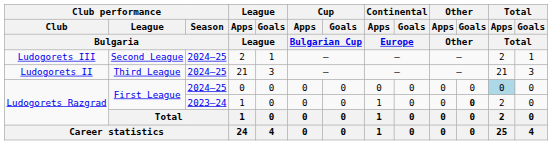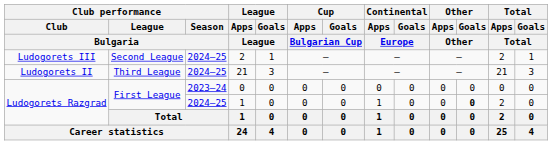row 6 | Club performance / Season / Bulgaria: 2024–25 -> 2023–24
row 6 | Total / Apps / Total: lightblue background -> no background
row 7 | Club performance / Season / Bulgaria: 2023–24 -> 2024–25
